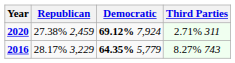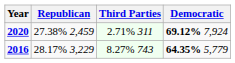columns swapped: Democratic <-> Third Parties
